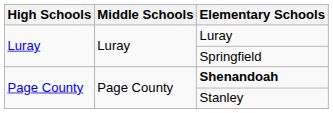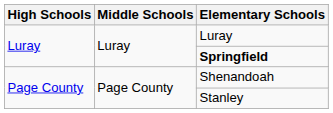Springfield | Elementary Schools: normal -> bold
Shenandoah | Elementary Schools: bold -> normal
